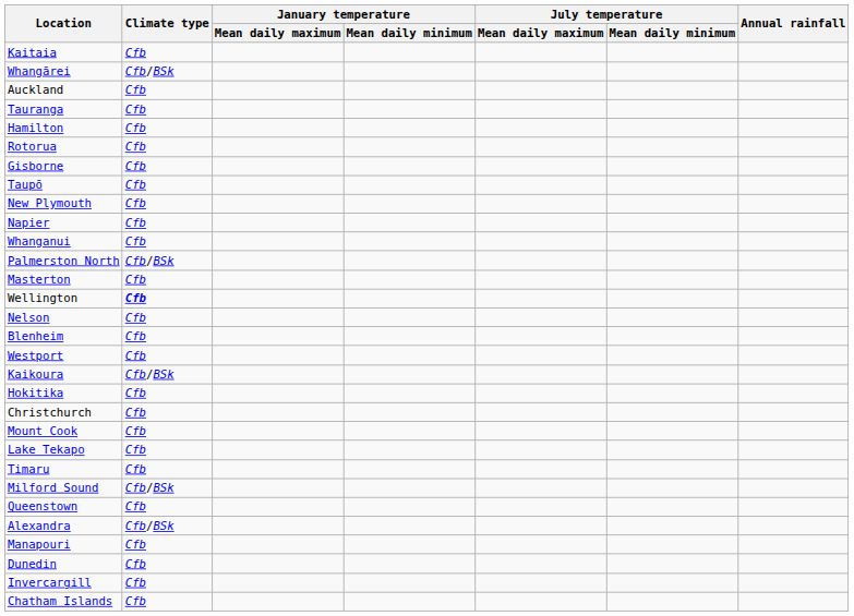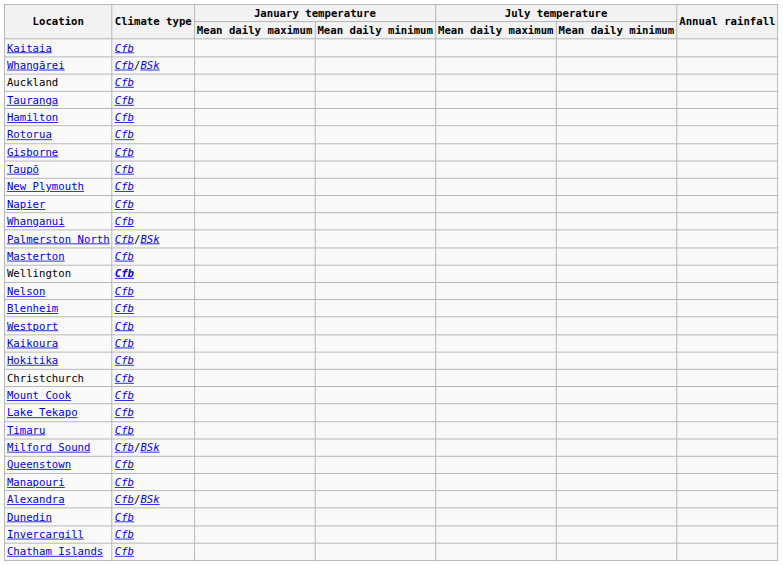Kaikoura | Climate type: Cfb/BSk -> Cfb
rows swapped: Alexandra <-> Manapouri
